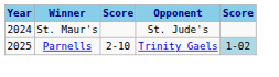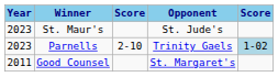St. Maur's | Year: 2024 -> 2023
Parnells | Year: 2025 -> 2023
+ row: 2011 | Good Counsel | St. Margaret's
